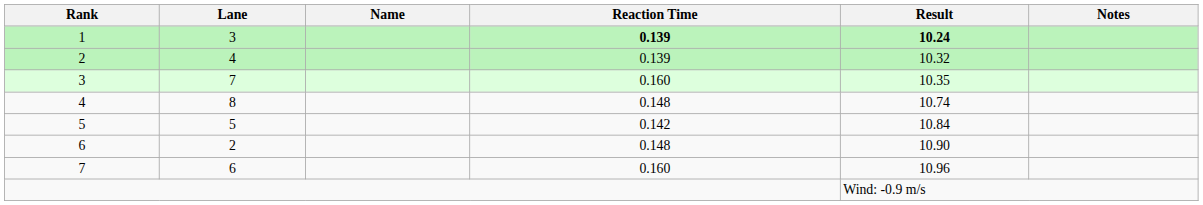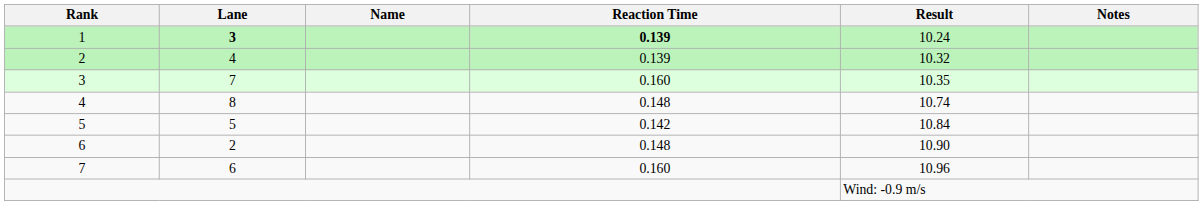1 | Lane: normal -> bold
1 | Result: bold -> normal
